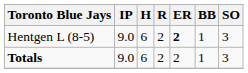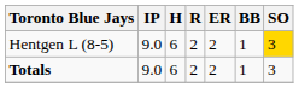Hentgen L (8-5) | ER: bold -> normal
Hentgen L (8-5) | SO: no background -> gold background
